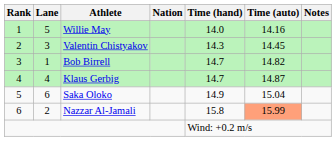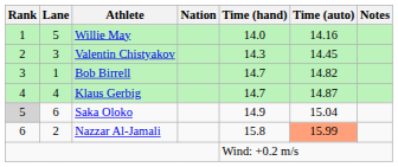Saka Oloko | Rank: no background -> lightgrey background
